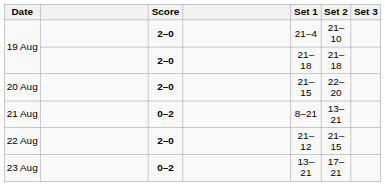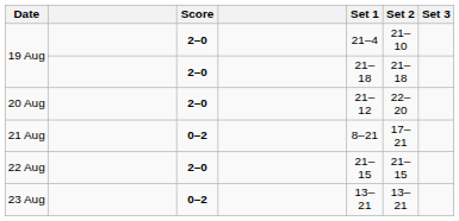20 Aug | Set 1: 21–15 -> 21–12
21 Aug | Set 2: 13–21 -> 17–21
22 Aug | Set 1: 21–12 -> 21–15
23 Aug | Set 2: 17–21 -> 13–21
